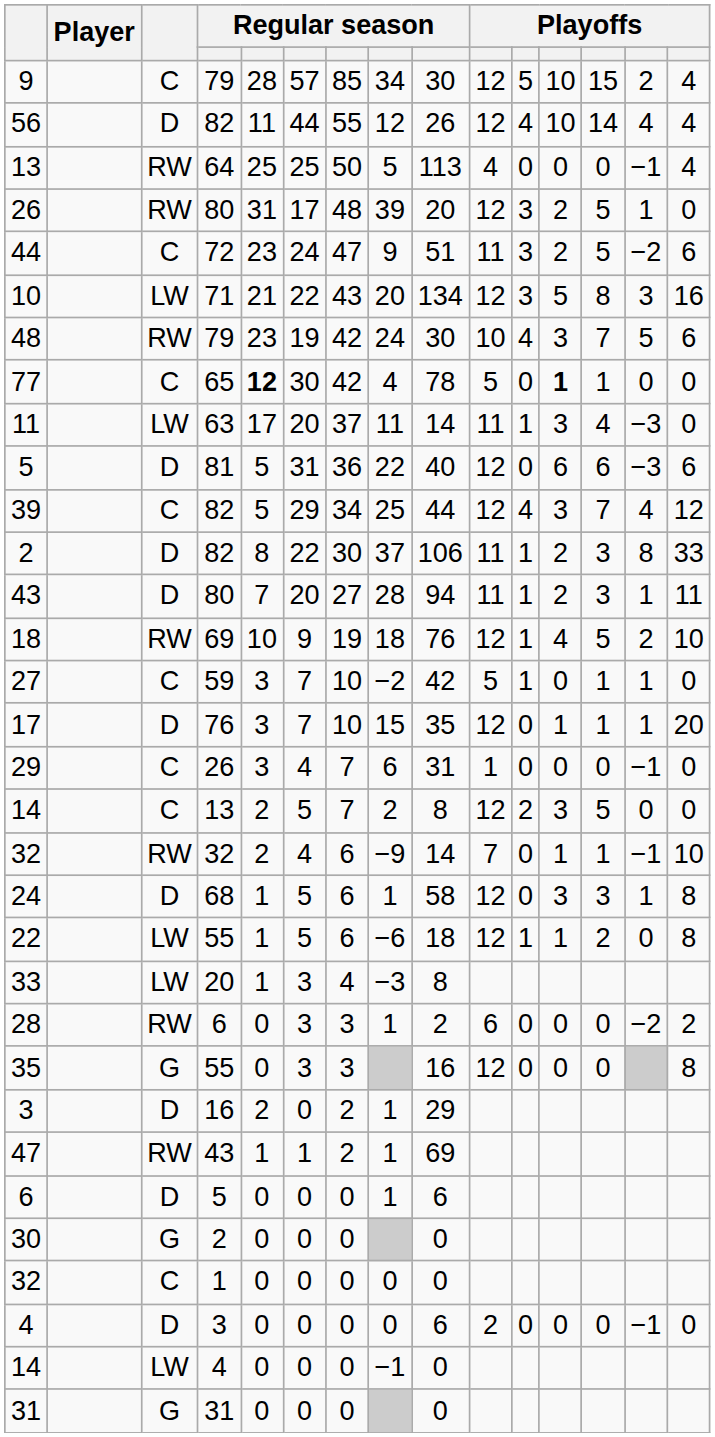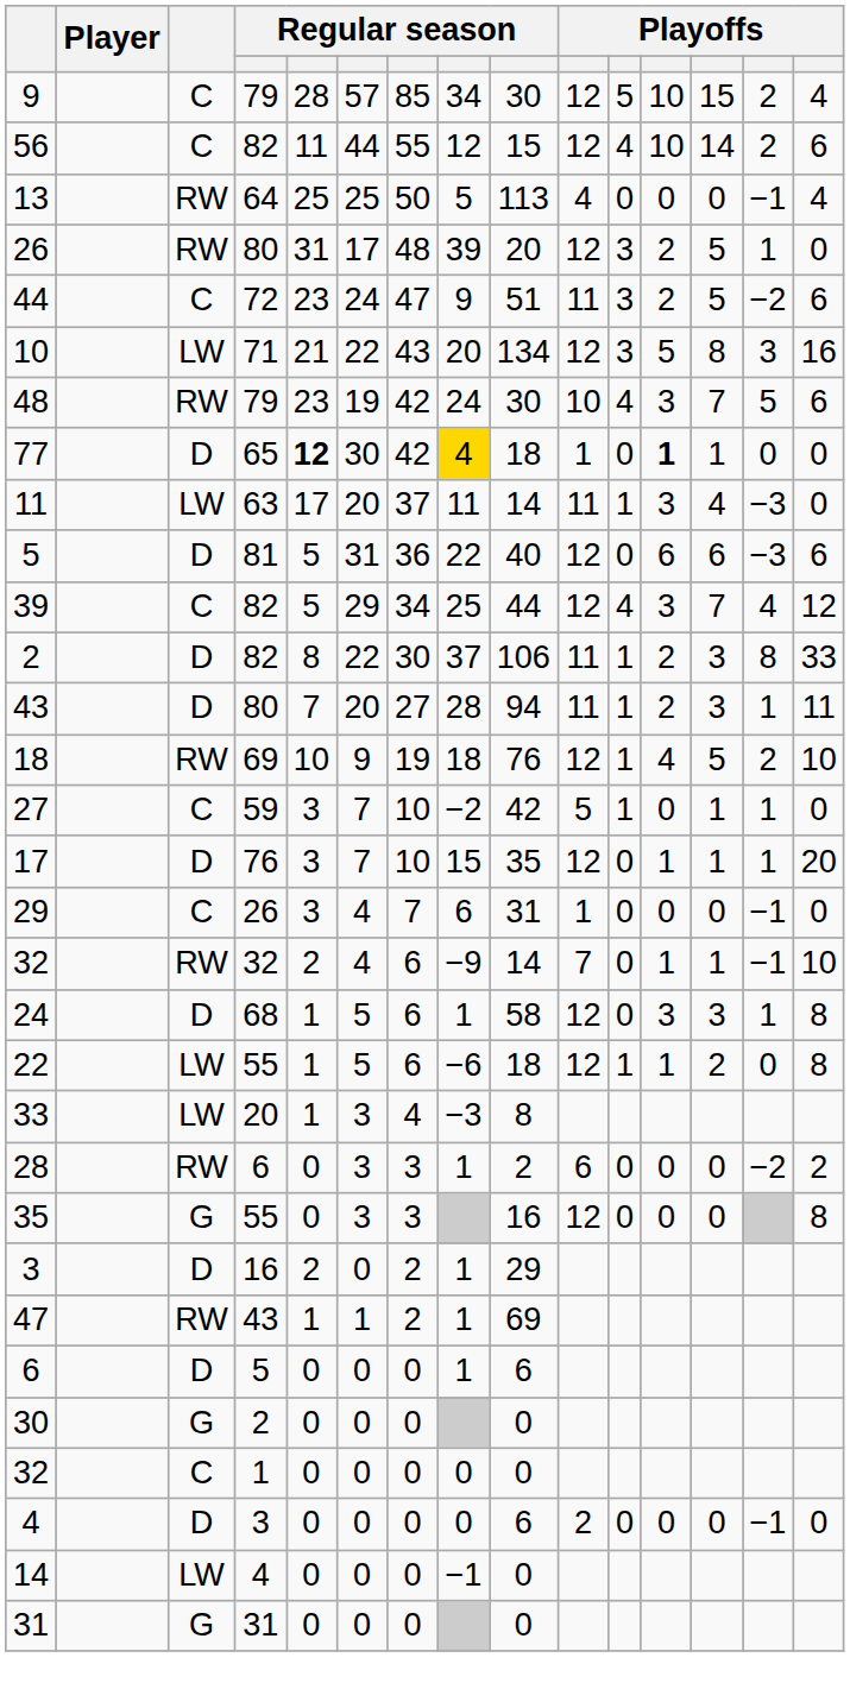56 | column 3: D -> C
56 | column 9: 26 -> 15
56 | column 14: 4 -> 2
56 | column 15: 4 -> 6
77 | column 3: C -> D
77 | column 8: no background -> gold background
77 | column 9: 78 -> 18
77 | column 10: 5 -> 1
- row: 14 | C | 13 | 2 | 5 | 7 | 2 | 8 | 12 | 2 | 3 | 5 | 0 | 0
